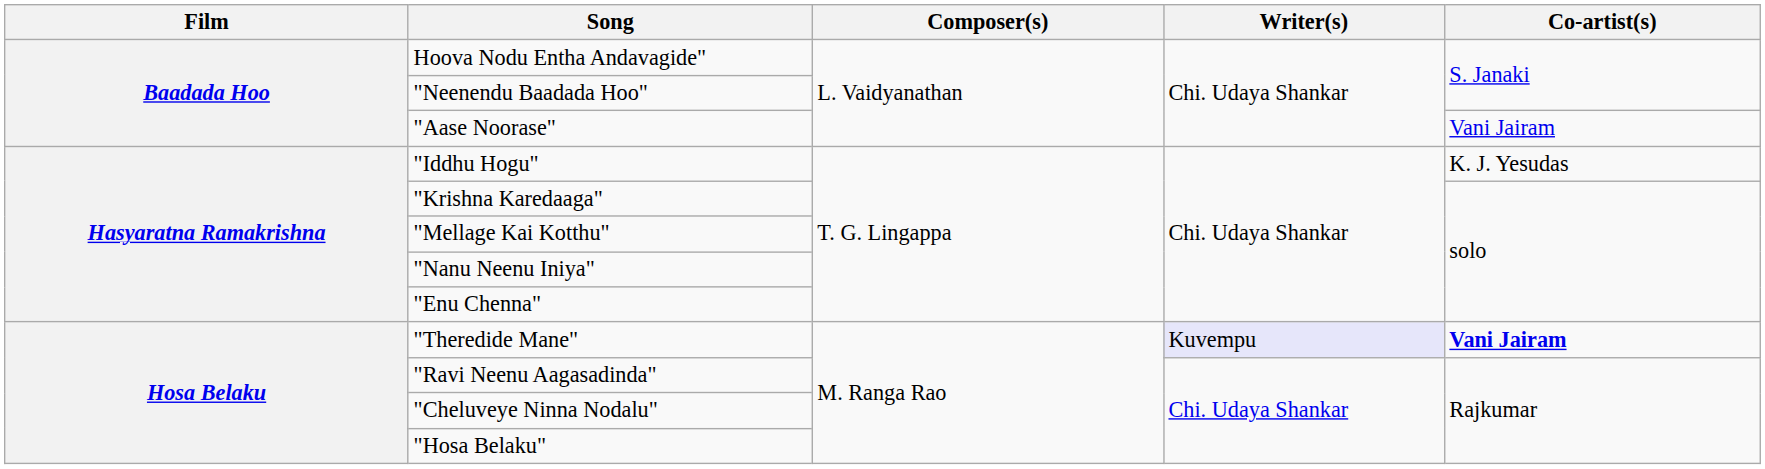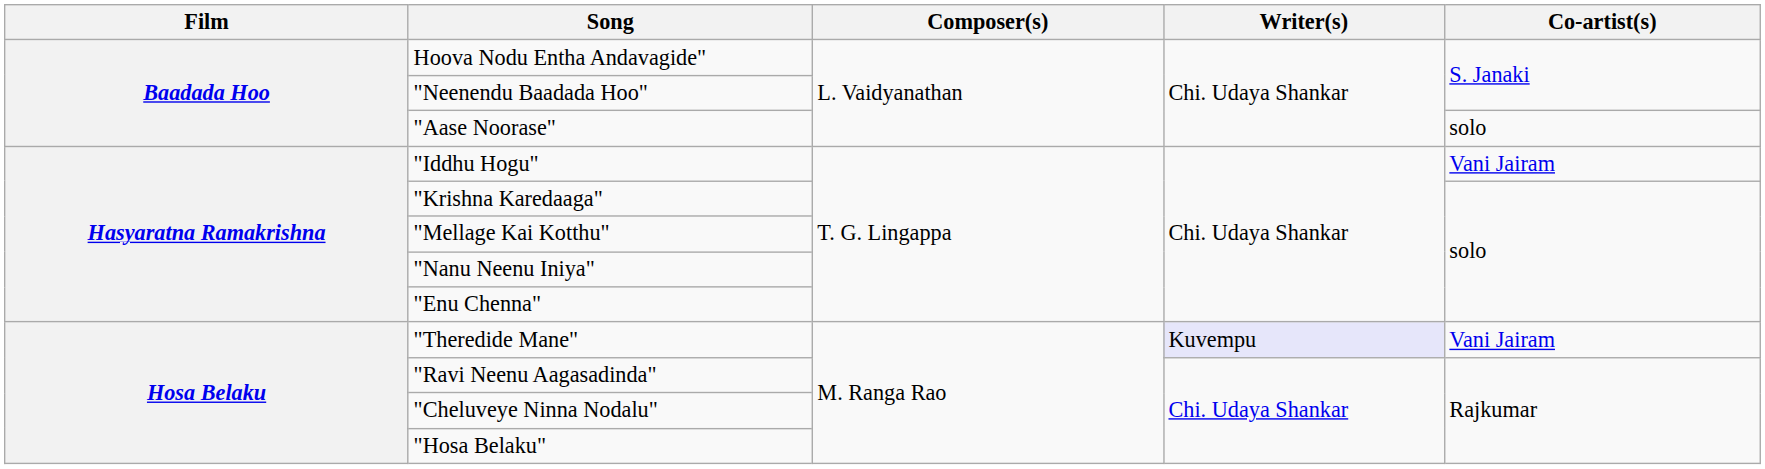"Aase Noorase" | Co-artist(s): Vani Jairam -> solo
"Iddhu Hogu" | Co-artist(s): K. J. Yesudas -> Vani Jairam
"Theredide Mane" | Co-artist(s): bold -> normal
